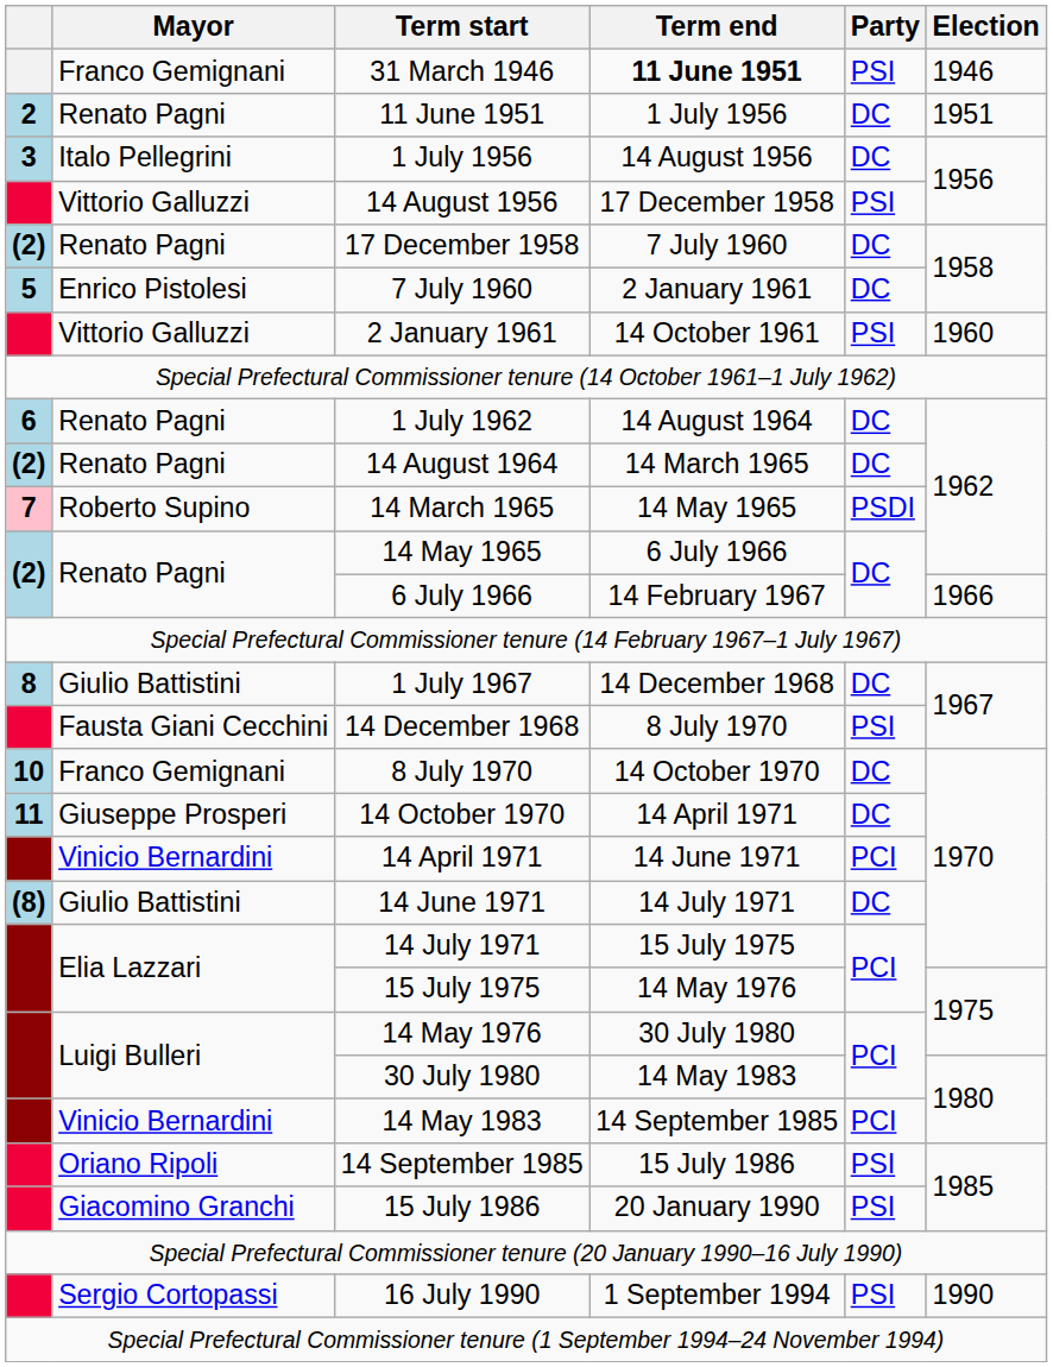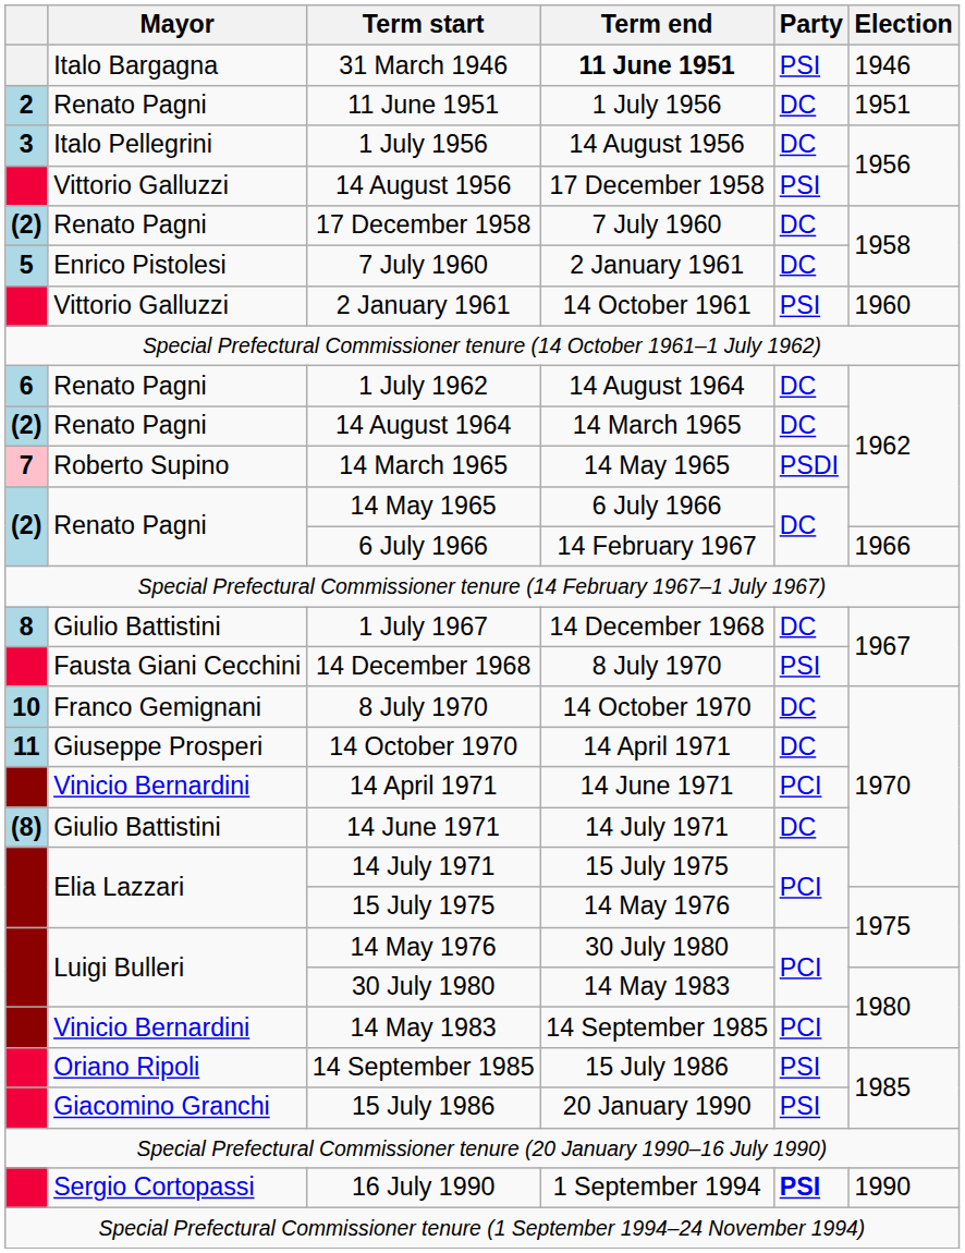31 March 1946 | Mayor: Franco Gemignani -> Italo Bargagna
16 July 1990 | Party: normal -> bold
